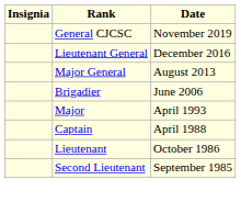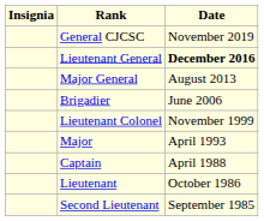Lieutenant General | Date: normal -> bold
+ row: Lieutenant Colonel | November 1999
